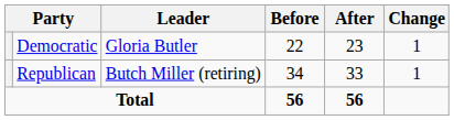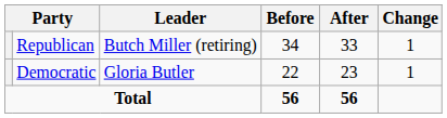rows swapped: Republican <-> Democratic
